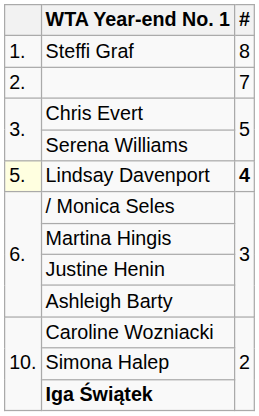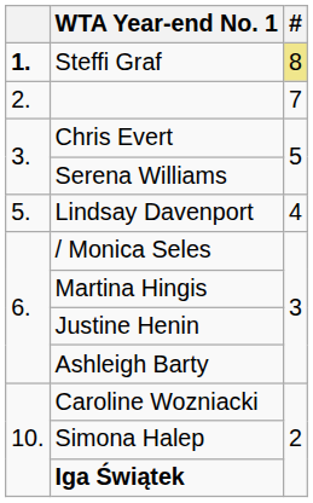Steffi Graf | column 1: normal -> bold
Steffi Graf | #: no background -> khaki background
Lindsay Davenport | column 1: lightyellow background -> no background
Lindsay Davenport | #: bold -> normal
